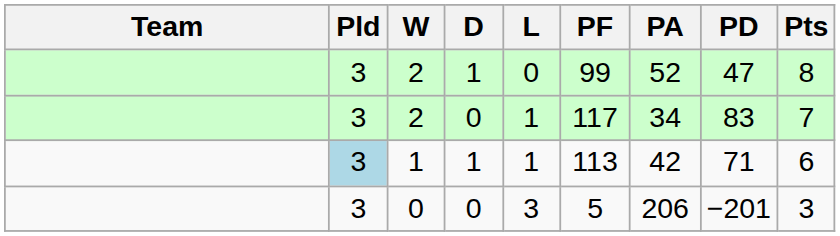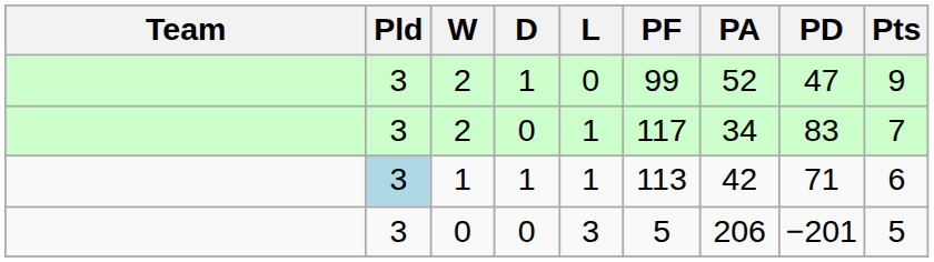row 2 | Pts: 8 -> 9
row 5 | Pts: 3 -> 5
